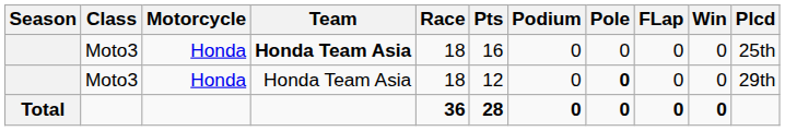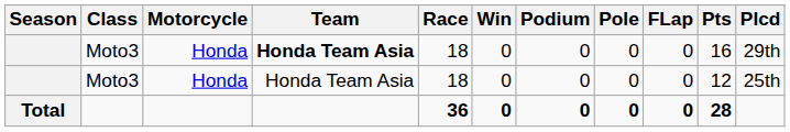columns swapped: Win <-> Pts
row 2 | Plcd: 25th -> 29th
row 3 | Pole: bold -> normal
row 3 | Plcd: 29th -> 25th
